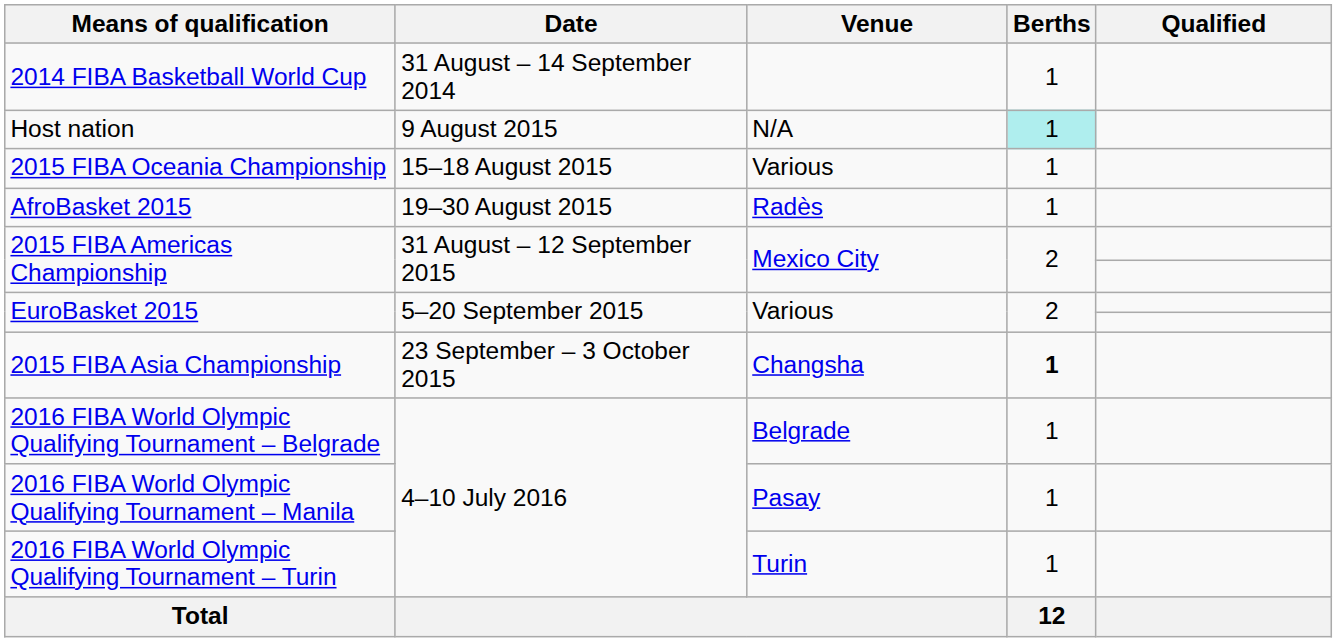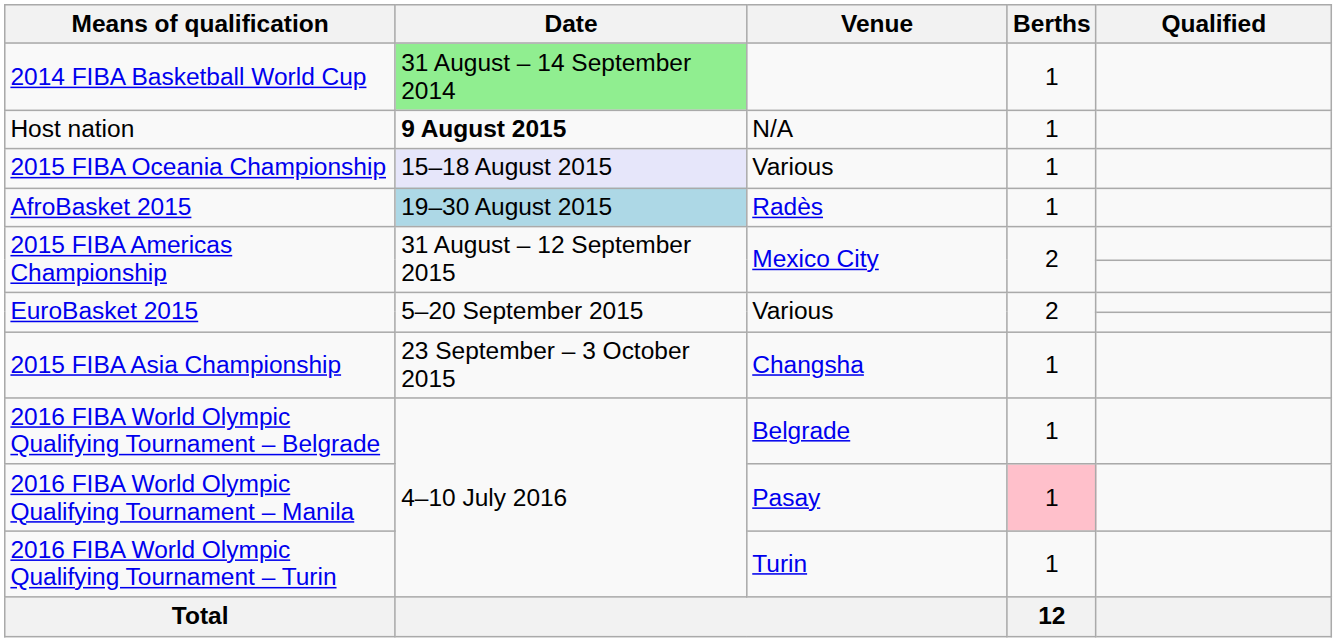2014 FIBA Basketball World Cup | Date: no background -> lightgreen background
Host nation | Date: normal -> bold
Host nation | Berths: paleturquoise background -> no background
2015 FIBA Oceania Championship | Date: no background -> lavender background
AfroBasket 2015 | Date: no background -> lightblue background
2015 FIBA Asia Championship | Berths: bold -> normal
2016 FIBA World Olympic Qualifying Tournament – Manila | Berths: no background -> pink background
